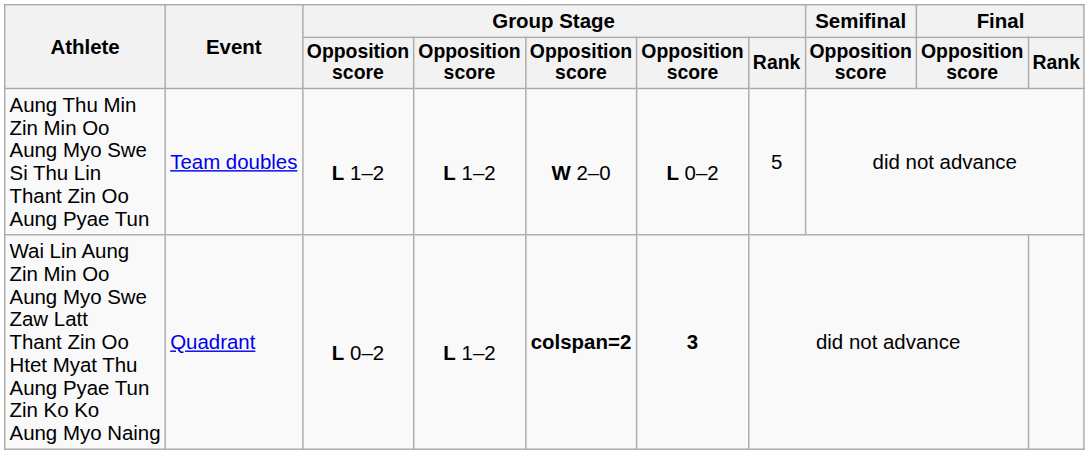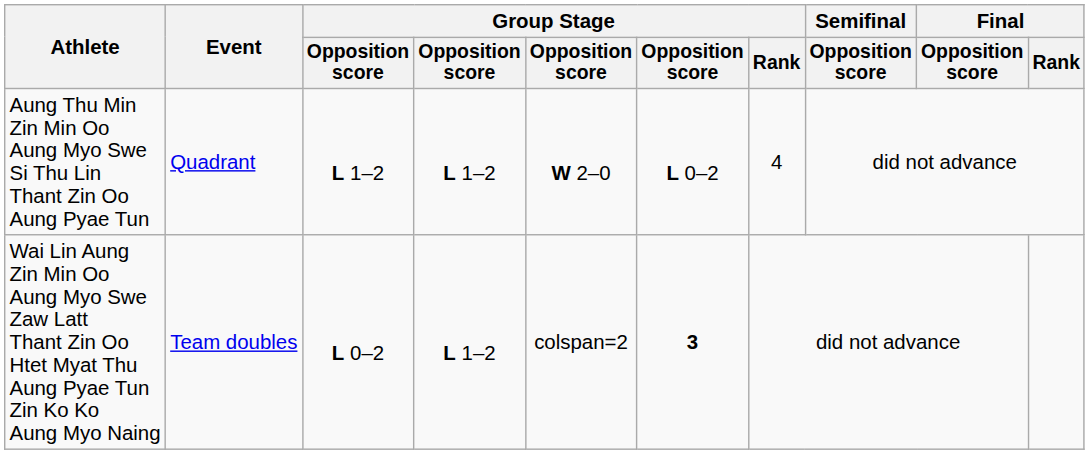row 3 | Event: Team doubles -> Quadrant
row 3 | Group Stage / Rank: 5 -> 4
row 4 | Event: Quadrant -> Team doubles
row 4 | column 5: bold -> normal
